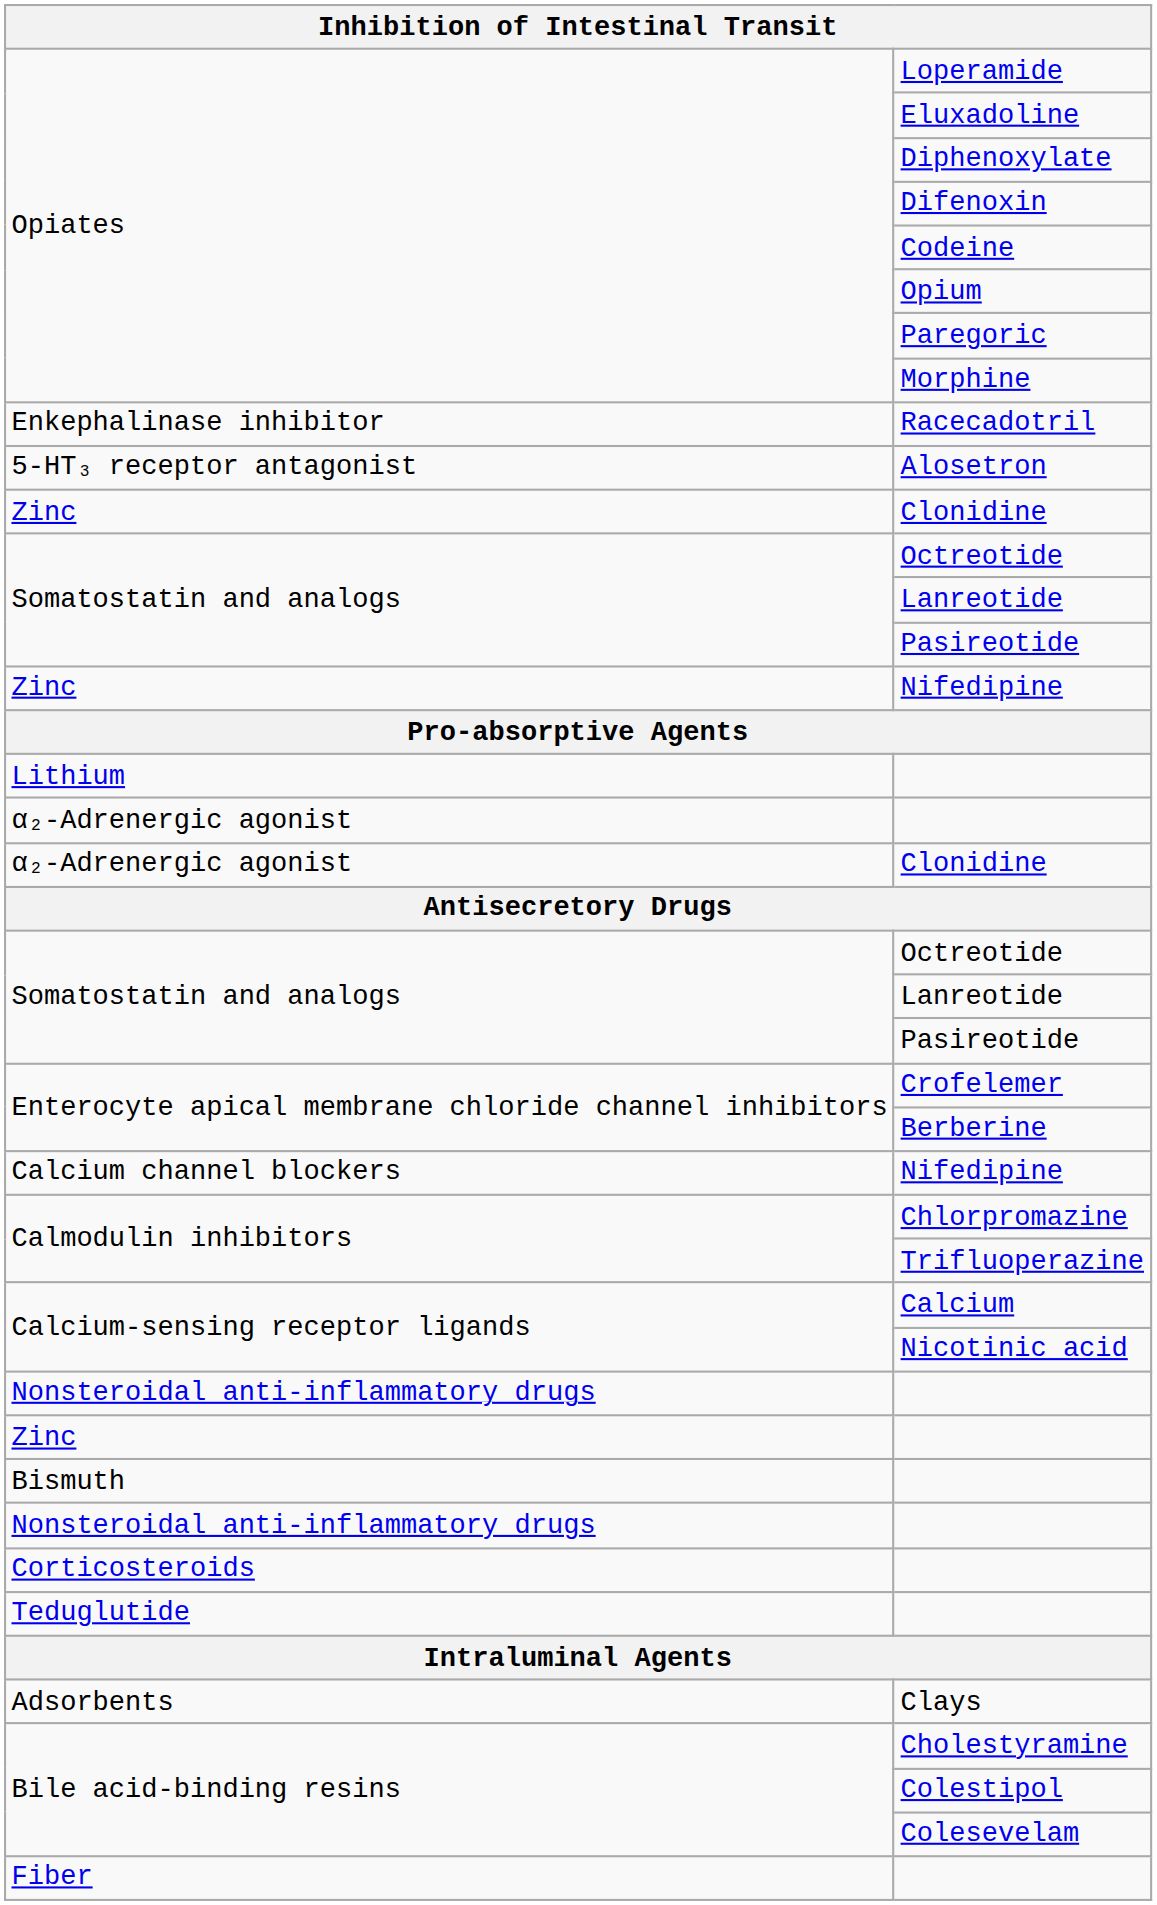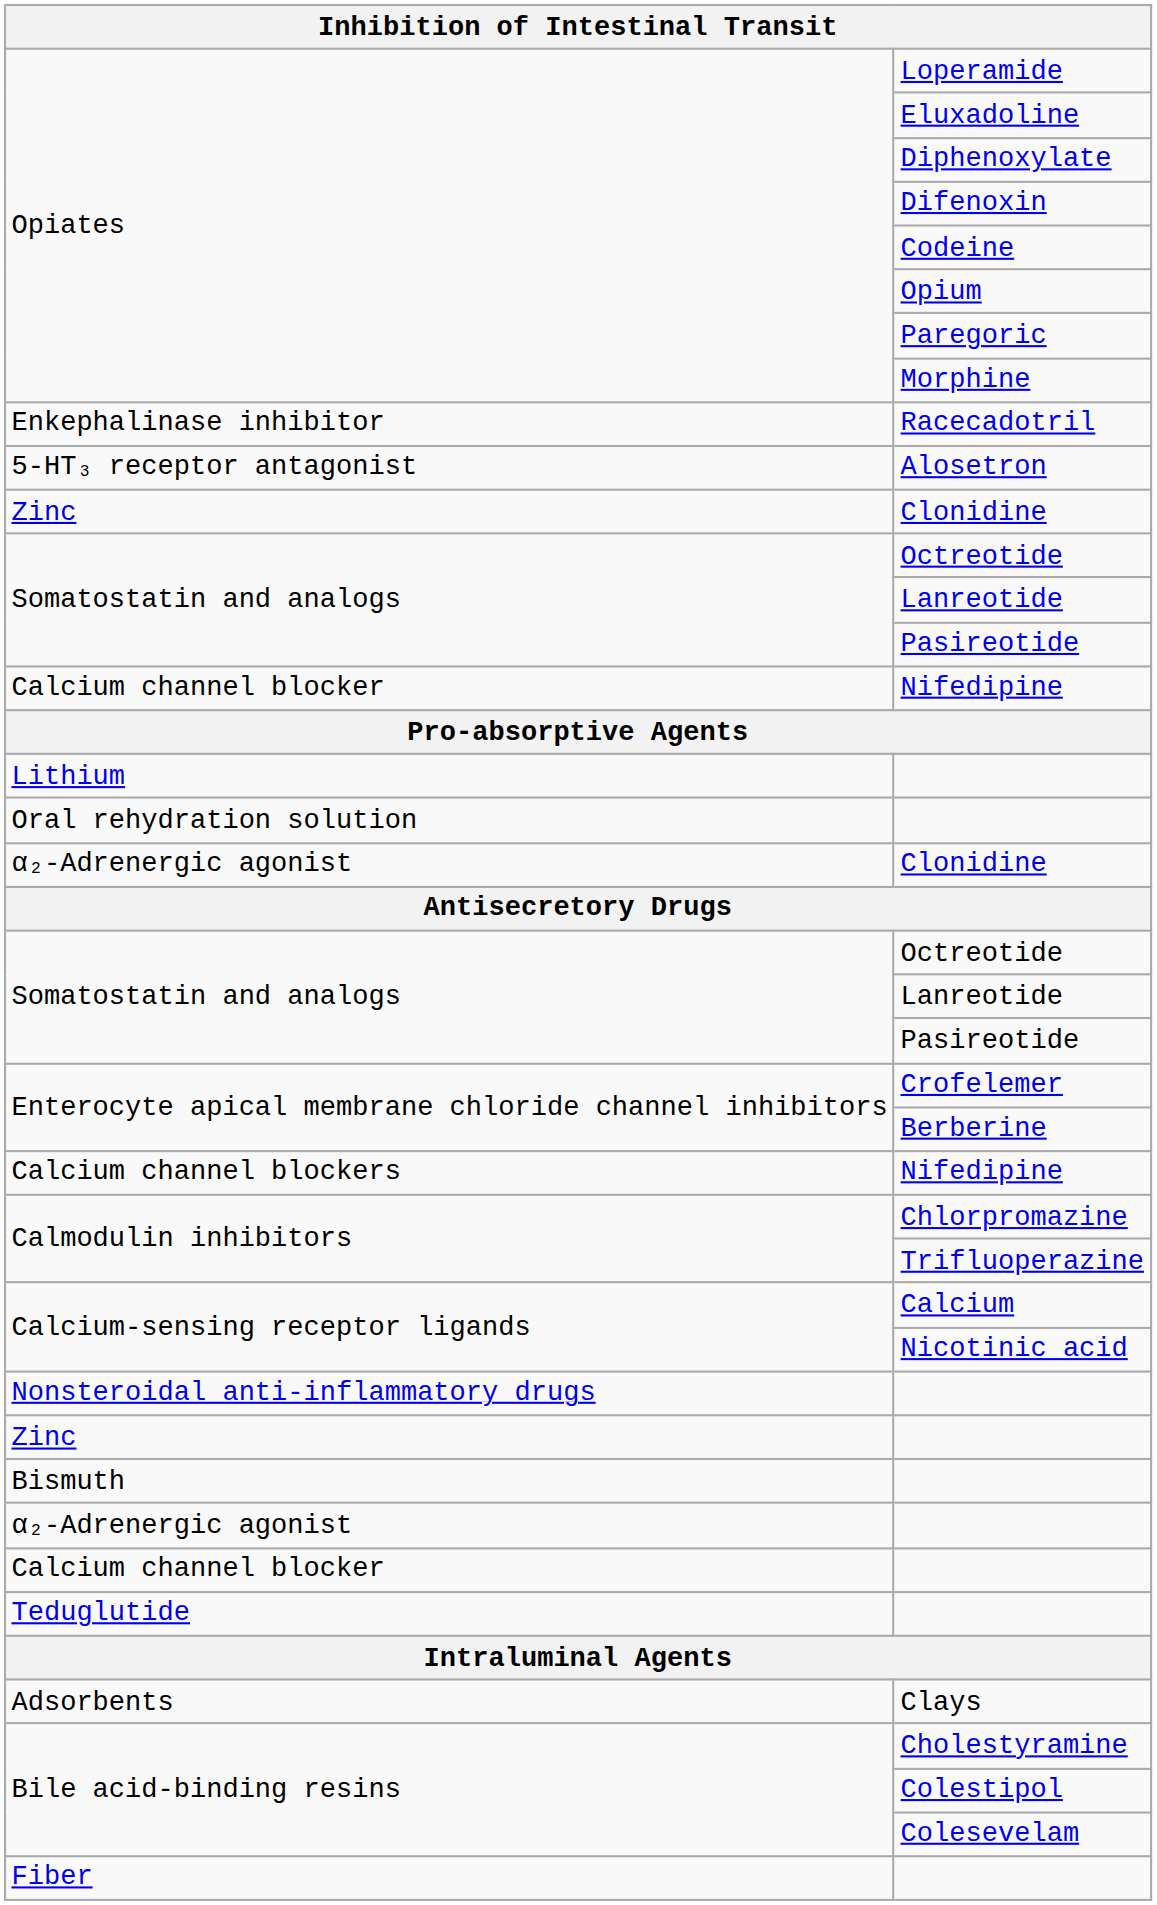row 16 | column 1: Zinc -> Calcium channel blocker
row 19 | column 1: α₂-Adrenergic agonist -> Oral rehydration solution
row 35 | column 1: Nonsteroidal anti-inflammatory drugs -> α₂-Adrenergic agonist
row 36 | column 1: Corticosteroids -> Calcium channel blocker
